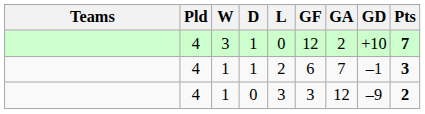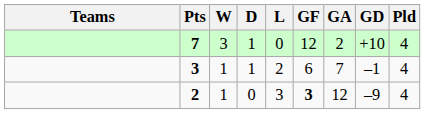columns swapped: Pld <-> Pts
row 4 | GF: normal -> bold
